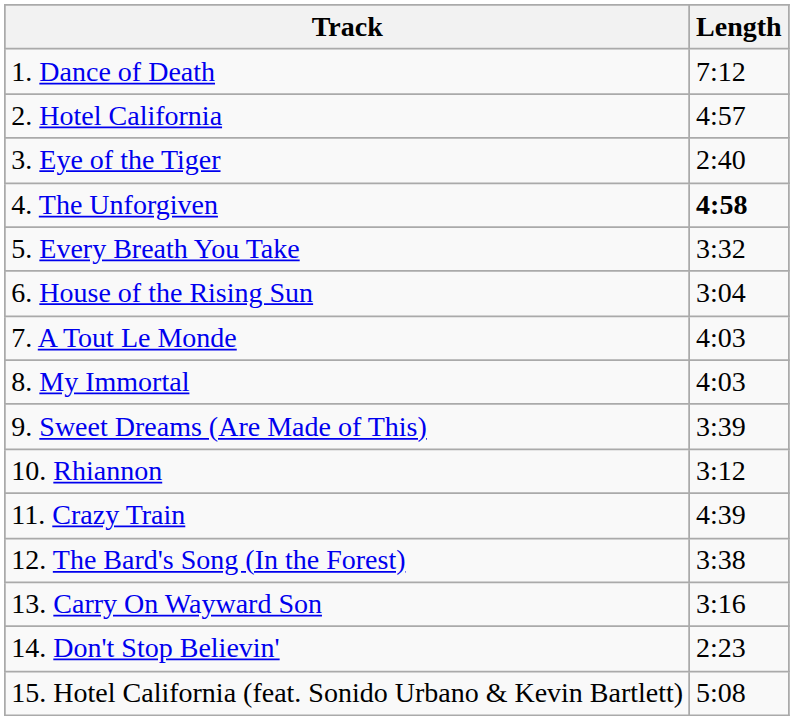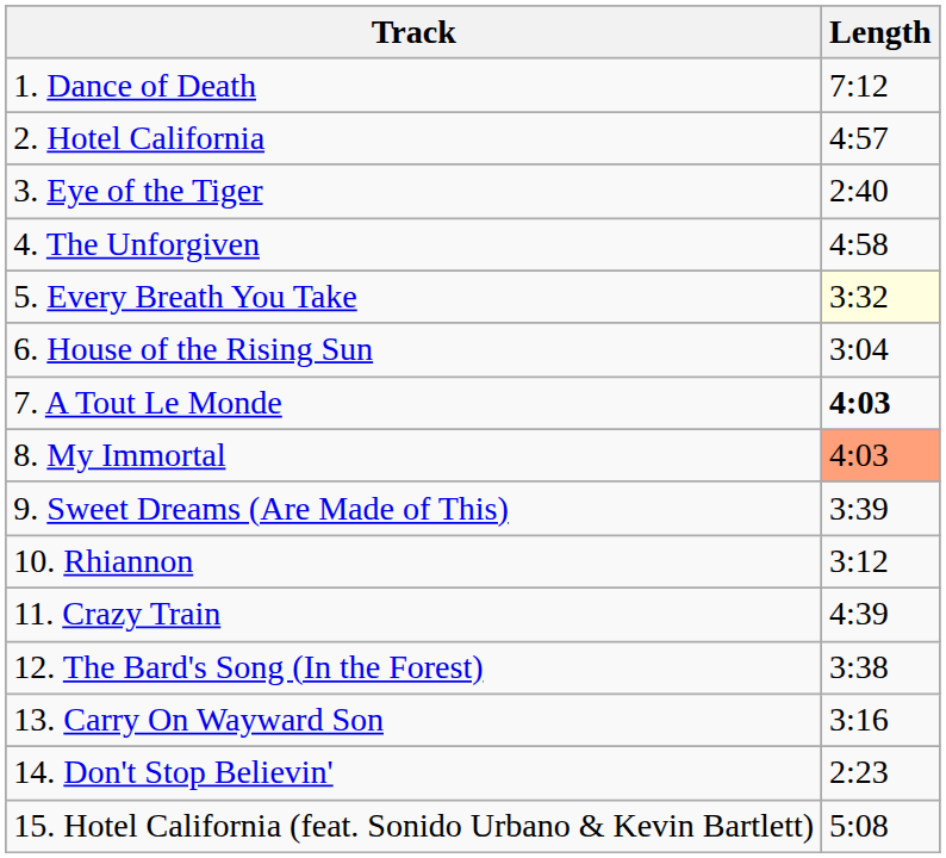4. The Unforgiven | Length: bold -> normal
5. Every Breath You Take | Length: no background -> lightyellow background
7. A Tout Le Monde | Length: normal -> bold
8. My Immortal | Length: no background -> lightsalmon background
